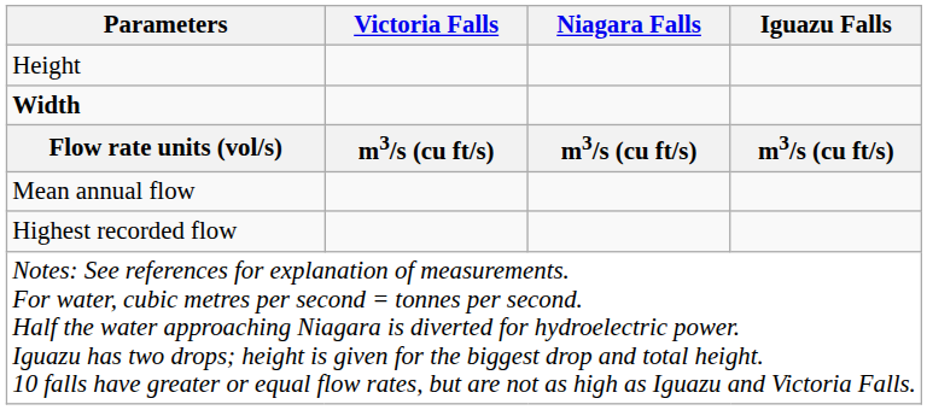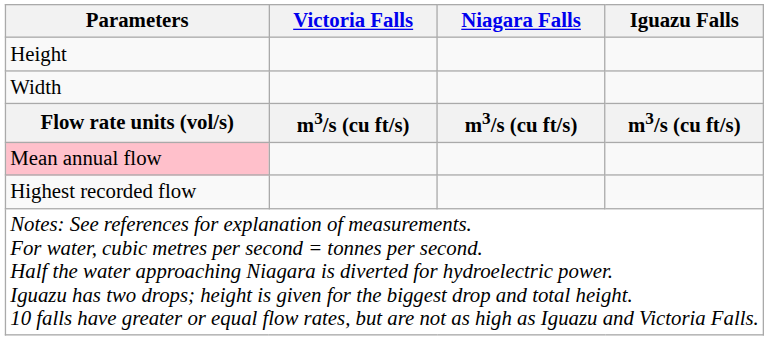Width | Parameters: bold -> normal
Mean annual flow | Parameters: no background -> pink background
